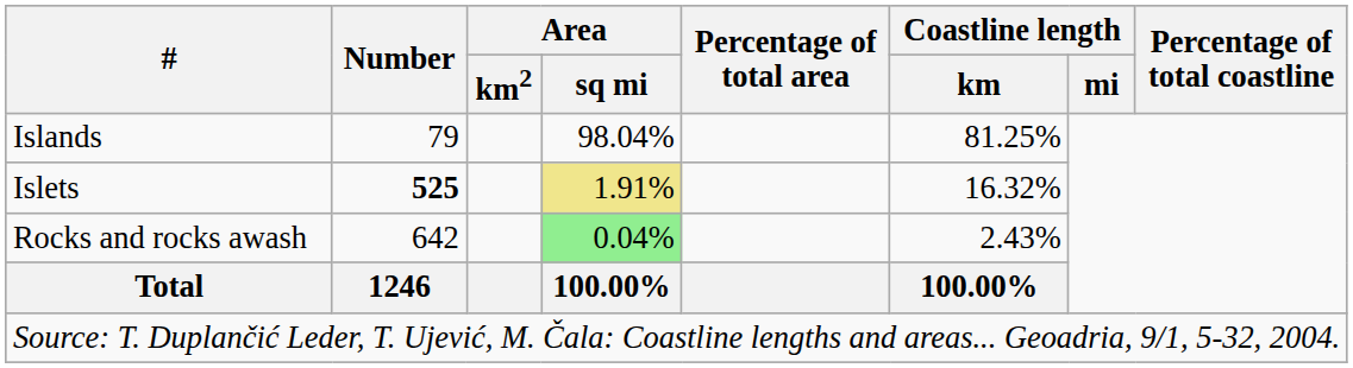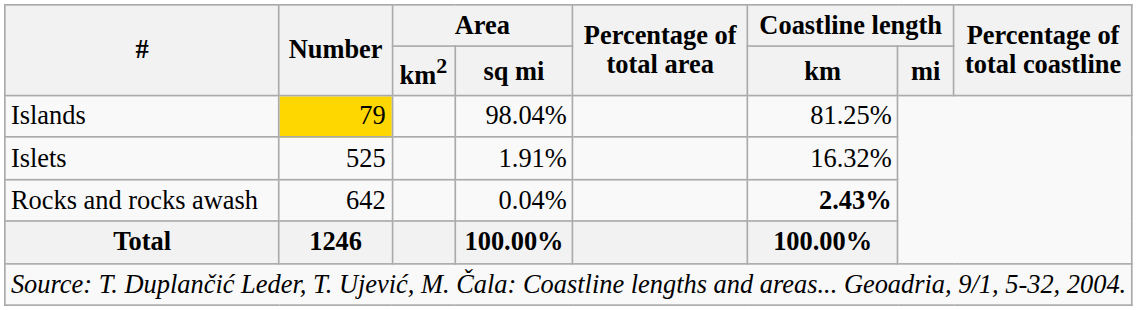Islands | Number: no background -> gold background
Islets | Number: bold -> normal
Islets | Area / sq mi: khaki background -> no background
Rocks and rocks awash | Area / sq mi: lightgreen background -> no background
Rocks and rocks awash | Coastline length / km: normal -> bold
